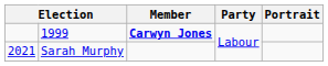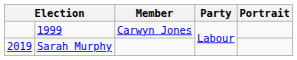1999 | Member: bold -> normal
Sarah Murphy | column 1: 2021 -> 2019
